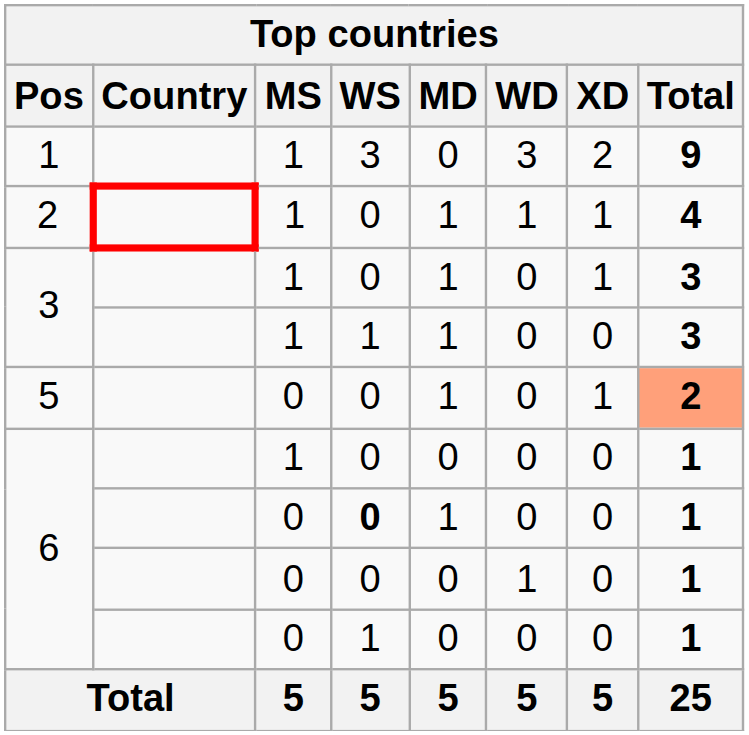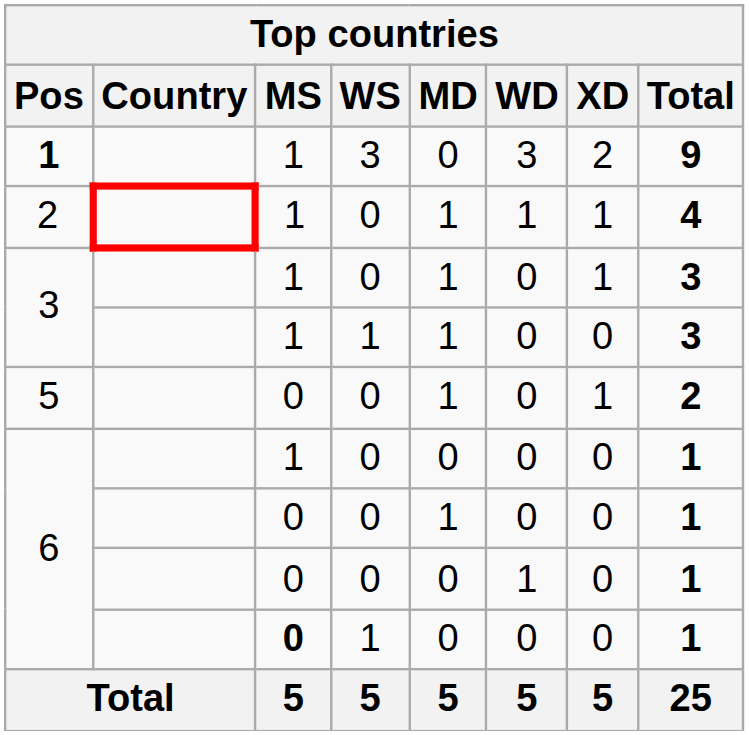row 3 | Pos: normal -> bold
row 7 | Total: lightsalmon background -> no background
row 9 | WS: bold -> normal
row 11 | MS: normal -> bold
